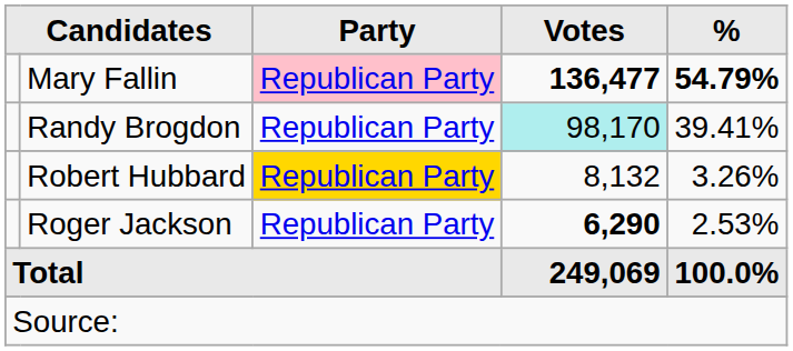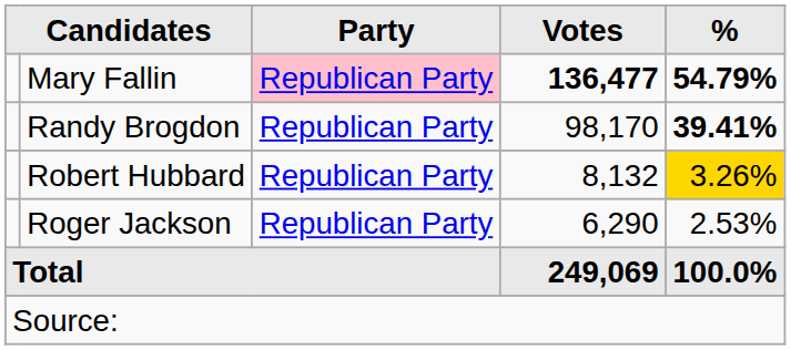Randy Brogdon | Votes: paleturquoise background -> no background
Randy Brogdon | %: normal -> bold
Robert Hubbard | Party: gold background -> no background
Robert Hubbard | %: no background -> gold background
Roger Jackson | Votes: bold -> normal
